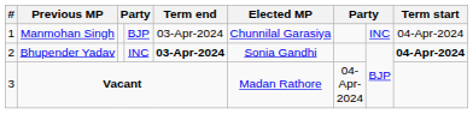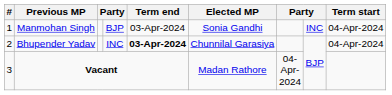Manmohan Singh | Elected MP: Chunnilal Garasiya -> Sonia Gandhi
Bhupender Yadav | Elected MP: Sonia Gandhi -> Chunnilal Garasiya
Bhupender Yadav | Term start: bold -> normal
